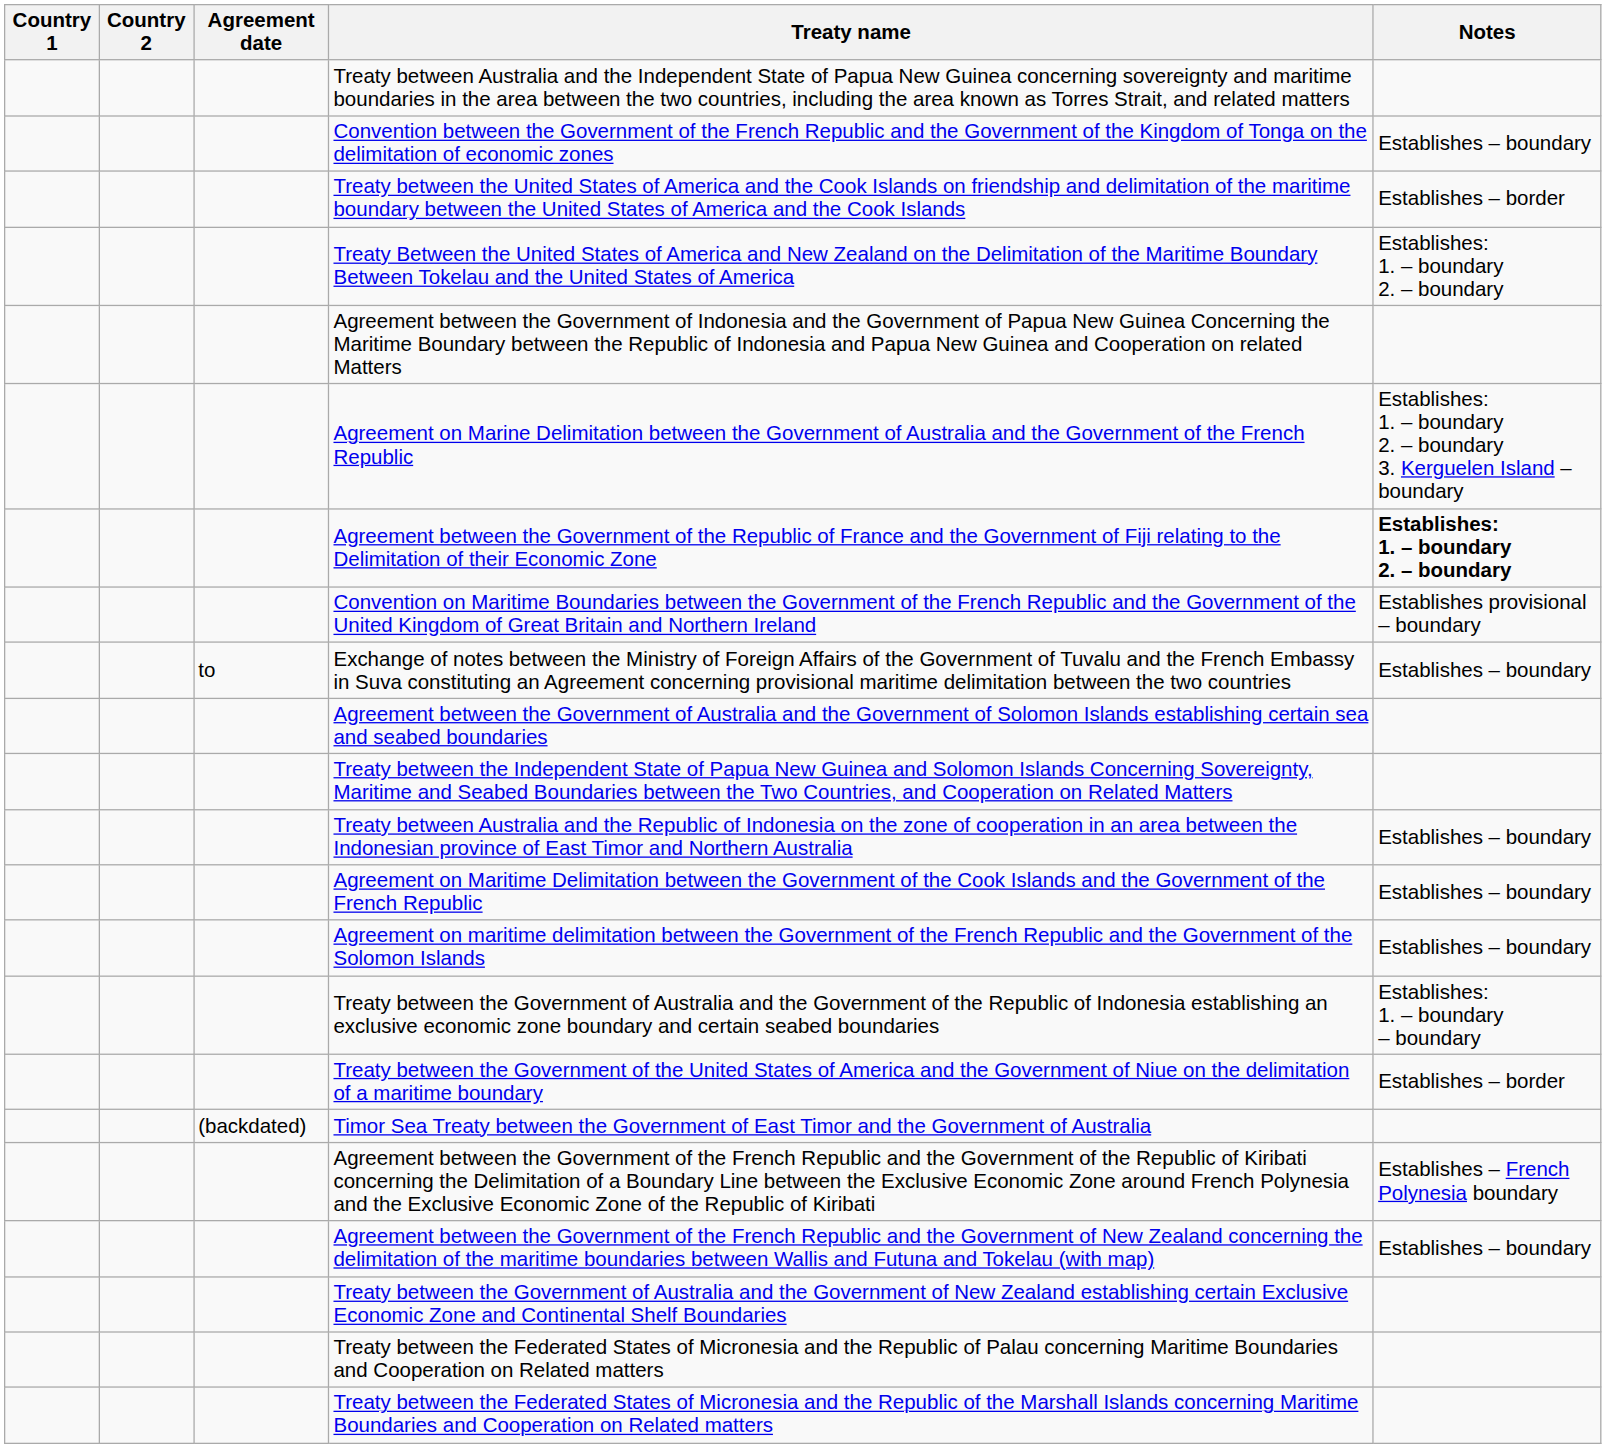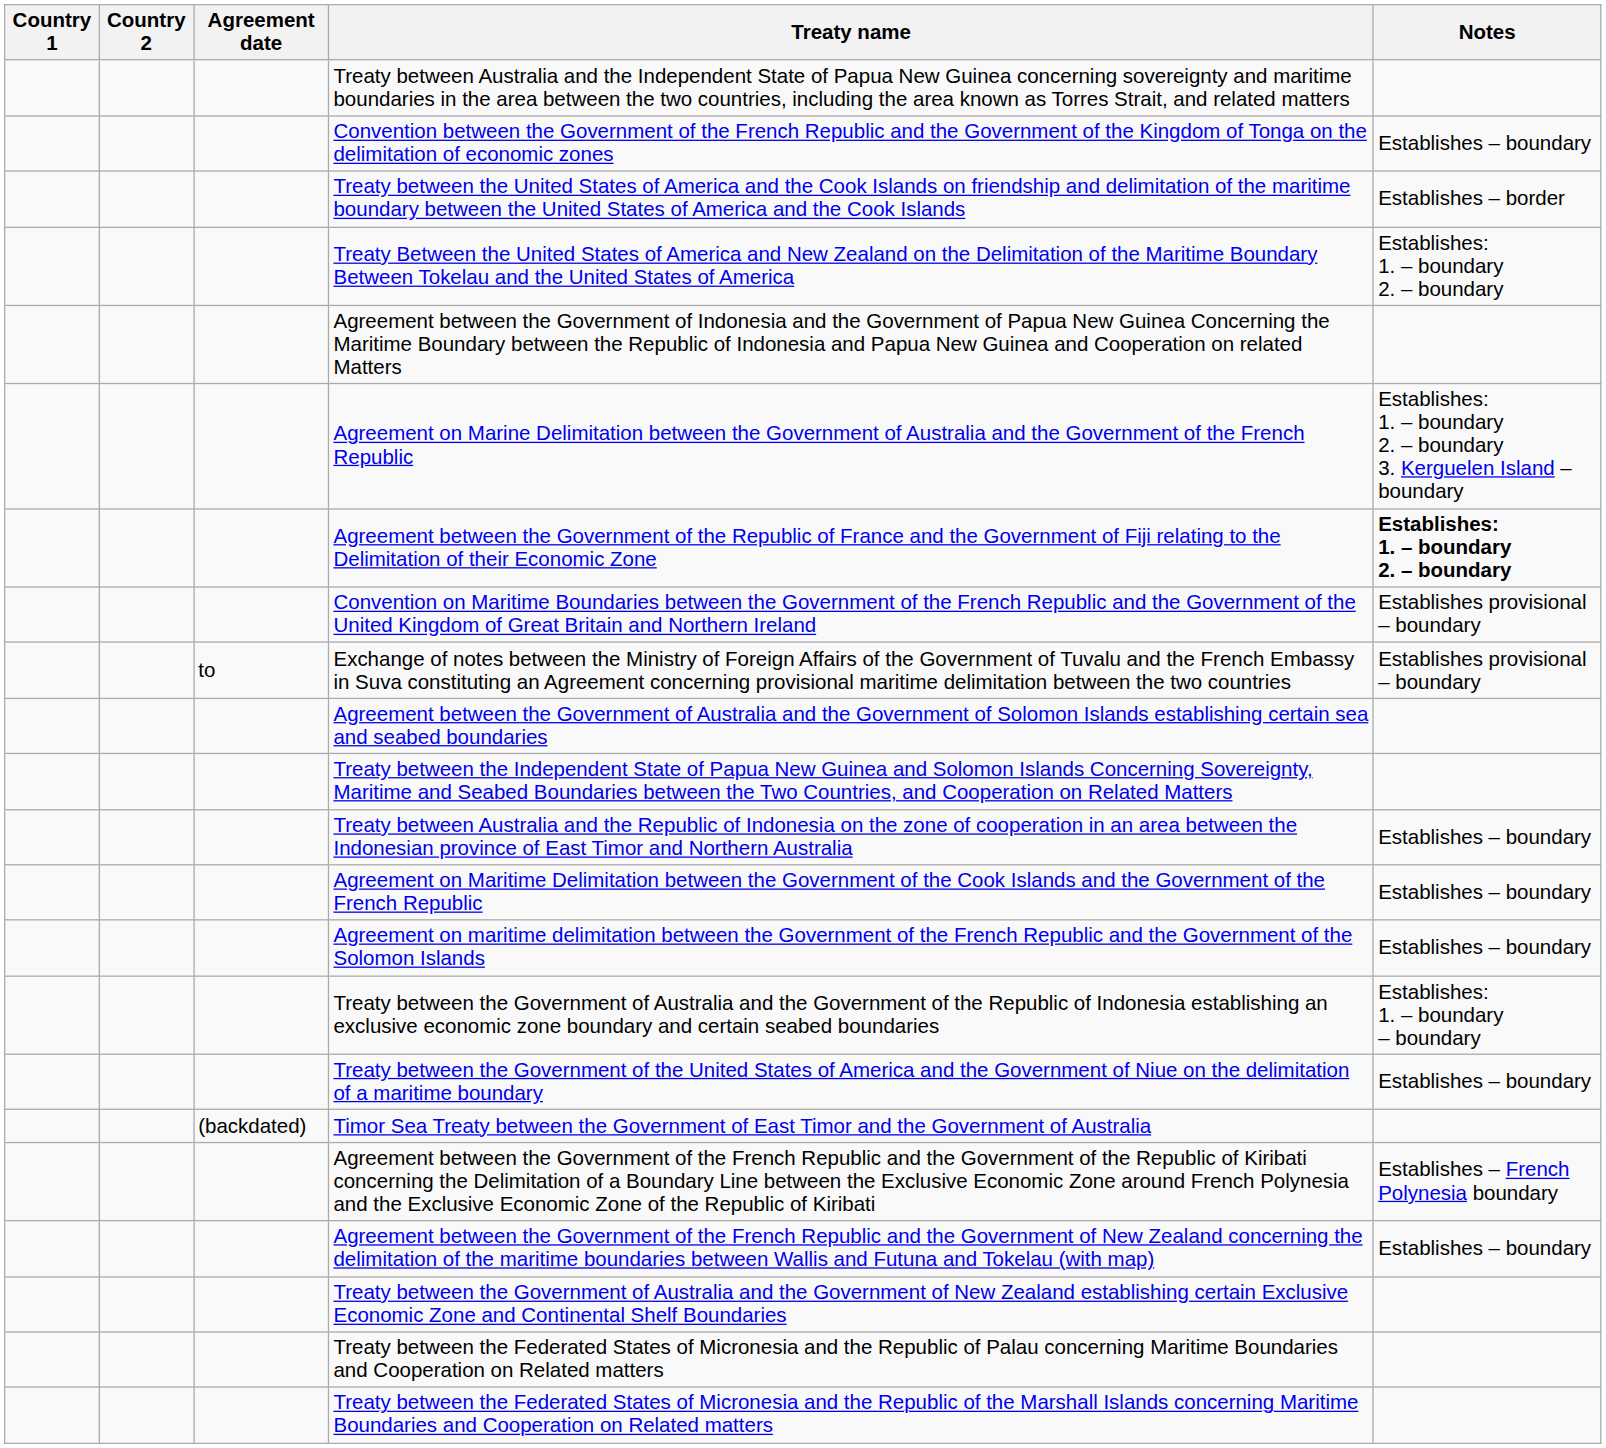row 10 | Notes: Establishes – boundary -> Establishes provisional – boundary
row 17 | Notes: Establishes – border -> Establishes – boundary
